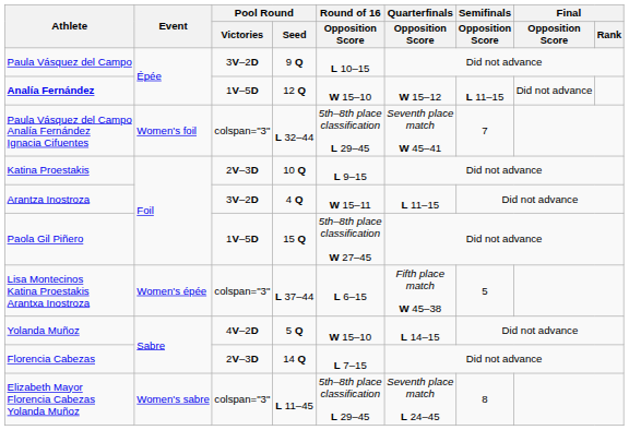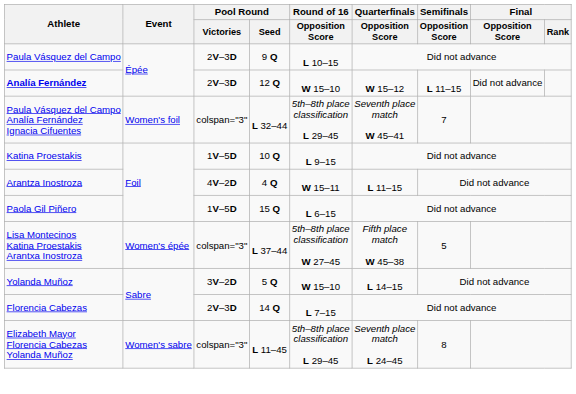Paula Vásquez del Campo | Pool Round / Victories: 3V–2D -> 2V–3D
Analía Fernández | Pool Round / Victories: 1V–5D -> 2V–3D
Katina Proestakis | Pool Round / Victories: 2V–3D -> 1V–5D
Arantza Inostroza | Pool Round / Victories: 3V–2D -> 4V–2D
Paola Gil Piñero | Round of 16 / Opposition Score: 5th–8th place classification W 27–45 -> L 6–15
Lisa Montecinos Katina Proestakis Arantxa Inostroza | Round of 16 / Opposition Score: L 6–15 -> 5th–8th place classification W 27–45
Yolanda Muñoz | Pool Round / Victories: 4V–2D -> 3V–2D
